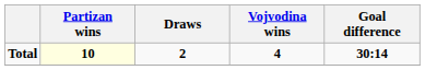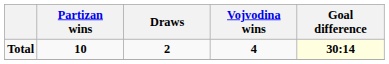row 2 | Partizan wins: lightyellow background -> no background
row 2 | Goal difference: no background -> lightyellow background
